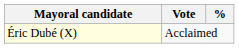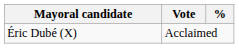Éric Dubé (X) | Mayoral candidate: lightyellow background -> no background
